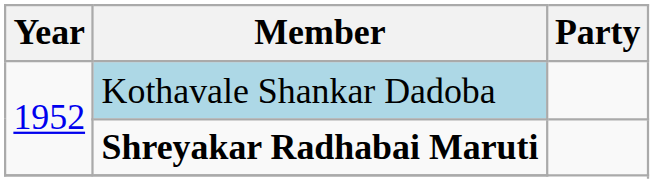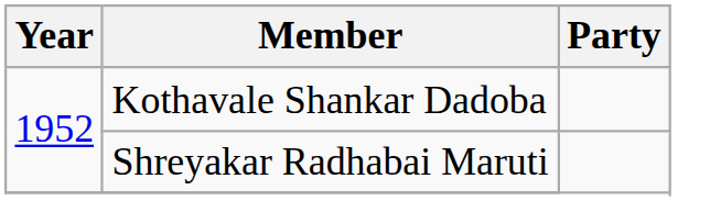Kothavale Shankar Dadoba | Member: lightblue background -> no background
Shreyakar Radhabai Maruti | Member: bold -> normal
